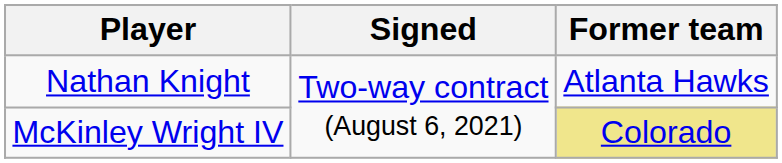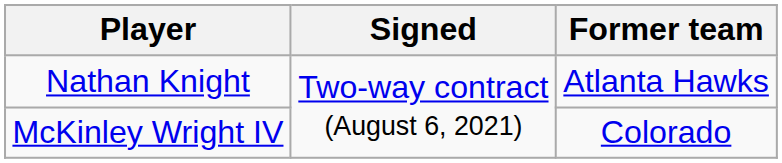McKinley Wright IV | Former team: khaki background -> no background
